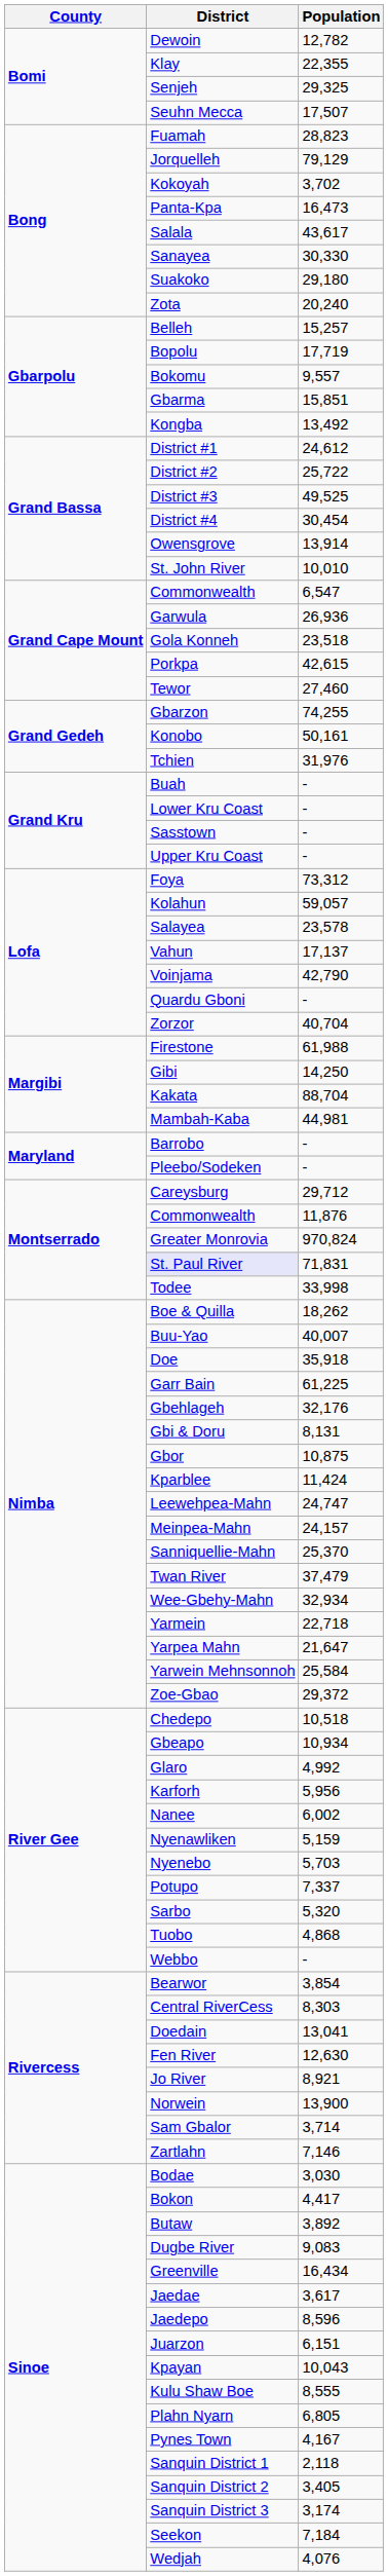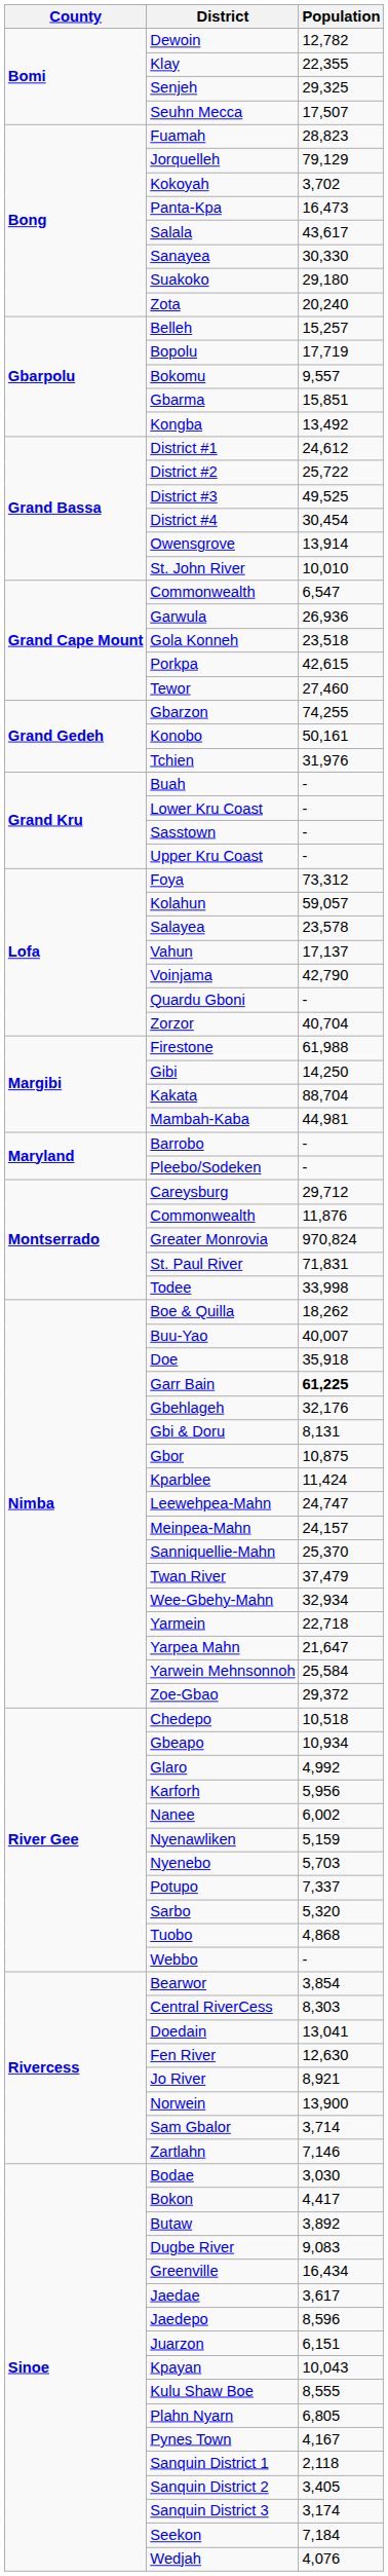St. Paul River | District: lavender background -> no background
Garr Bain | Population: normal -> bold
